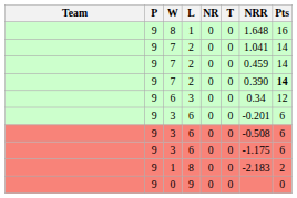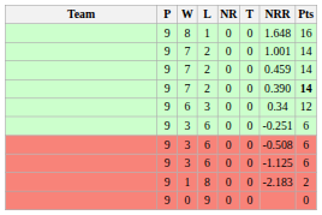row 3 | NRR: 1.041 -> 1.001
row 7 | NRR: -0.201 -> -0.251
row 9 | NRR: -1.175 -> -1.125
